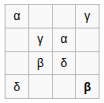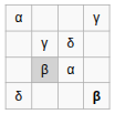row 2 | column 3: α -> δ
row 3 | column 2: no background -> lightgrey background
row 3 | column 3: δ -> α
